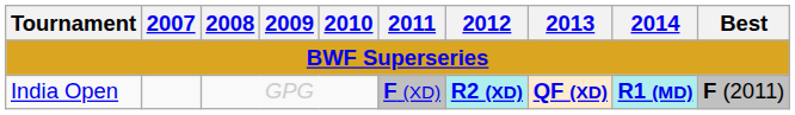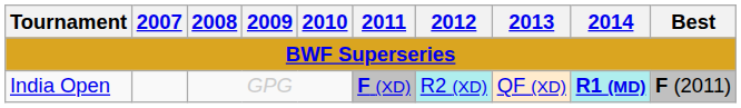India Open | 2012: bold -> normal
India Open | 2013: bold -> normal
